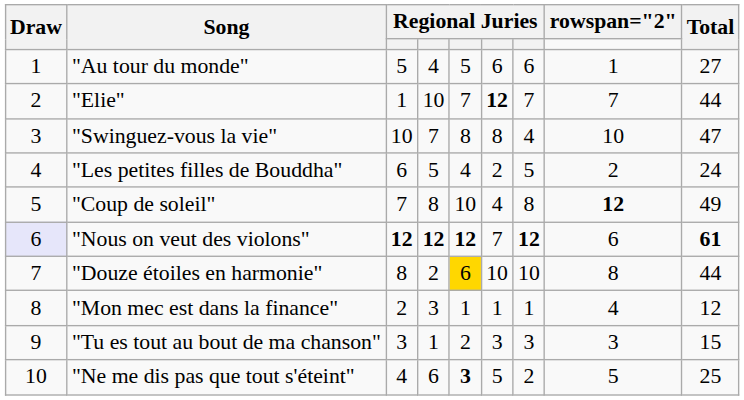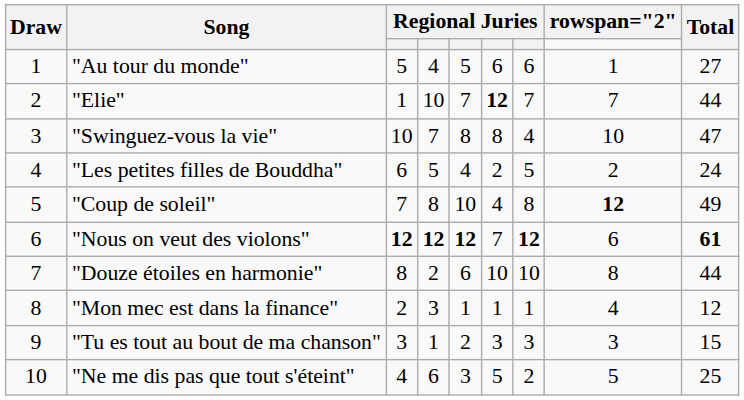"Nous on veut des violons" | Draw: lavender background -> no background
"Douze étoiles en harmonie" | column 5: gold background -> no background
"Ne me dis pas que tout s'éteint" | column 5: bold -> normal
